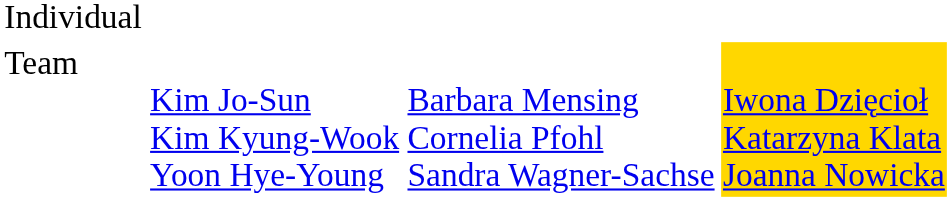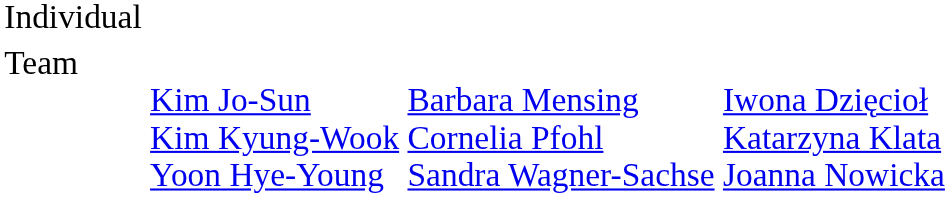Team | column 4: gold background -> no background
